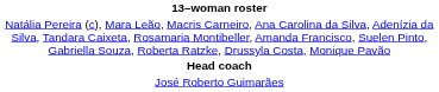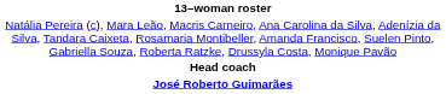row 4 | column 1: normal -> bold
